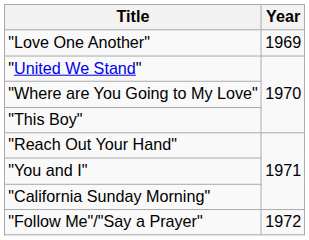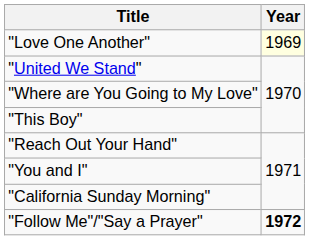"Love One Another" | Year: no background -> lightyellow background
"Follow Me"/"Say a Prayer" | Year: normal -> bold
